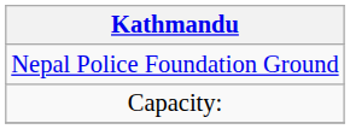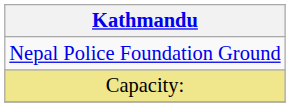row 3 | column 1: no background -> khaki background
